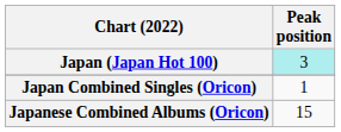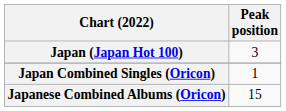Japan (Japan Hot 100) | Peak position: paleturquoise background -> no background
